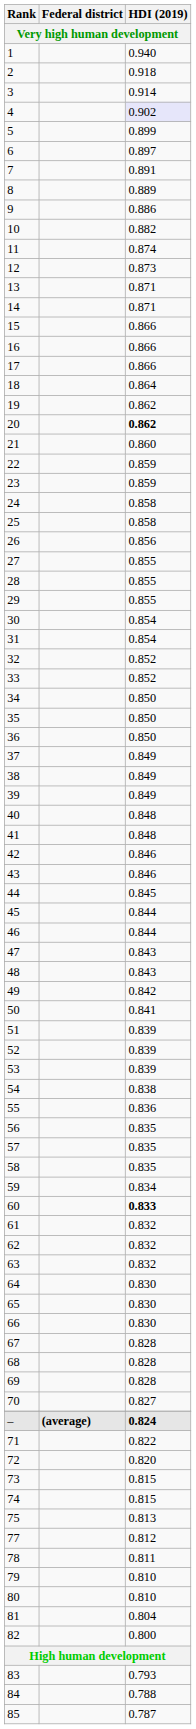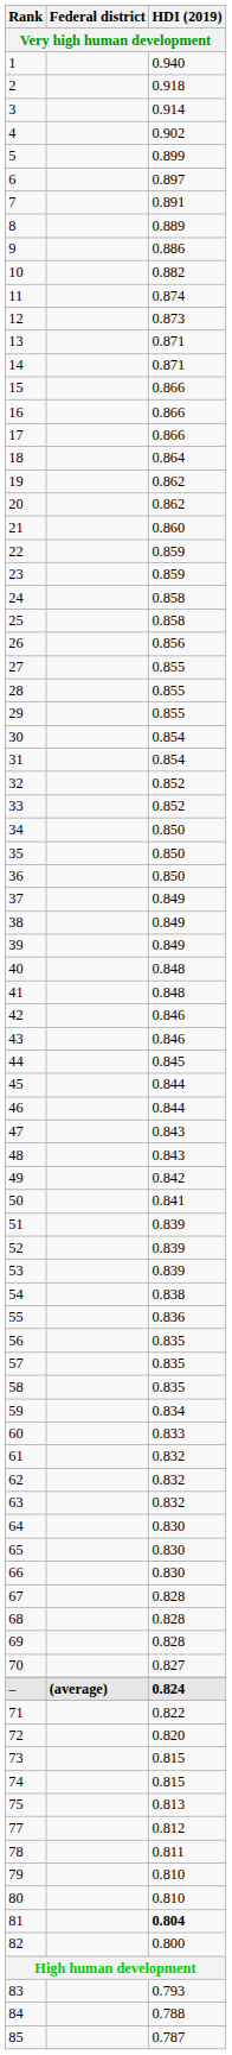4 | HDI (2019): lavender background -> no background
20 | HDI (2019): bold -> normal
60 | HDI (2019): bold -> normal
81 | HDI (2019): normal -> bold
